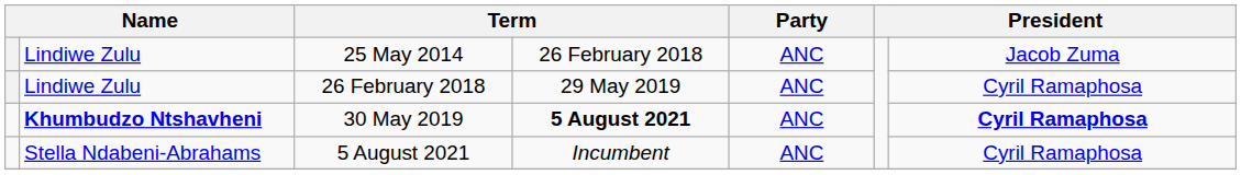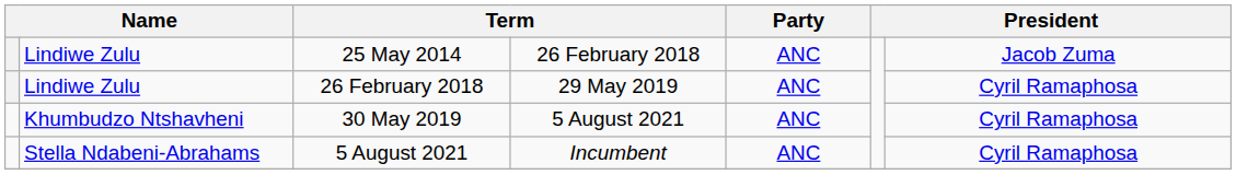30 May 2019 | column 2: bold -> normal
30 May 2019 | column 4: bold -> normal
30 May 2019 | column 7: bold -> normal
